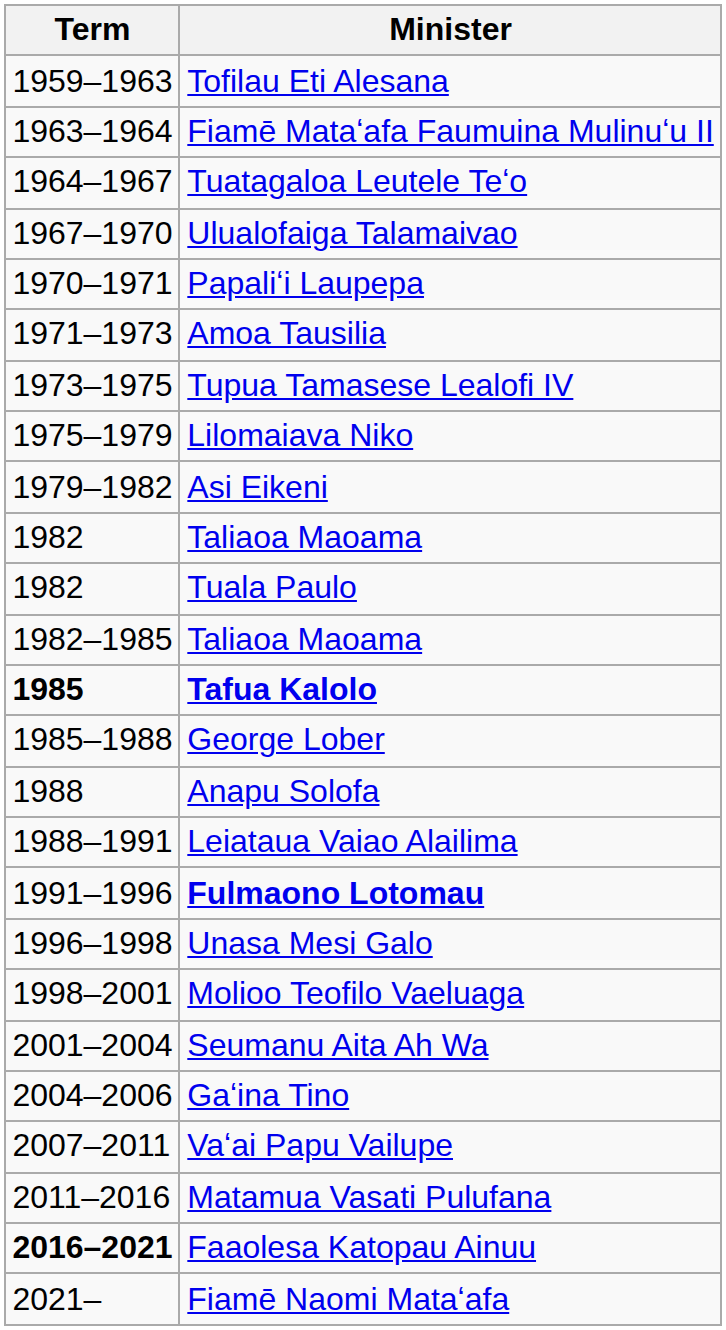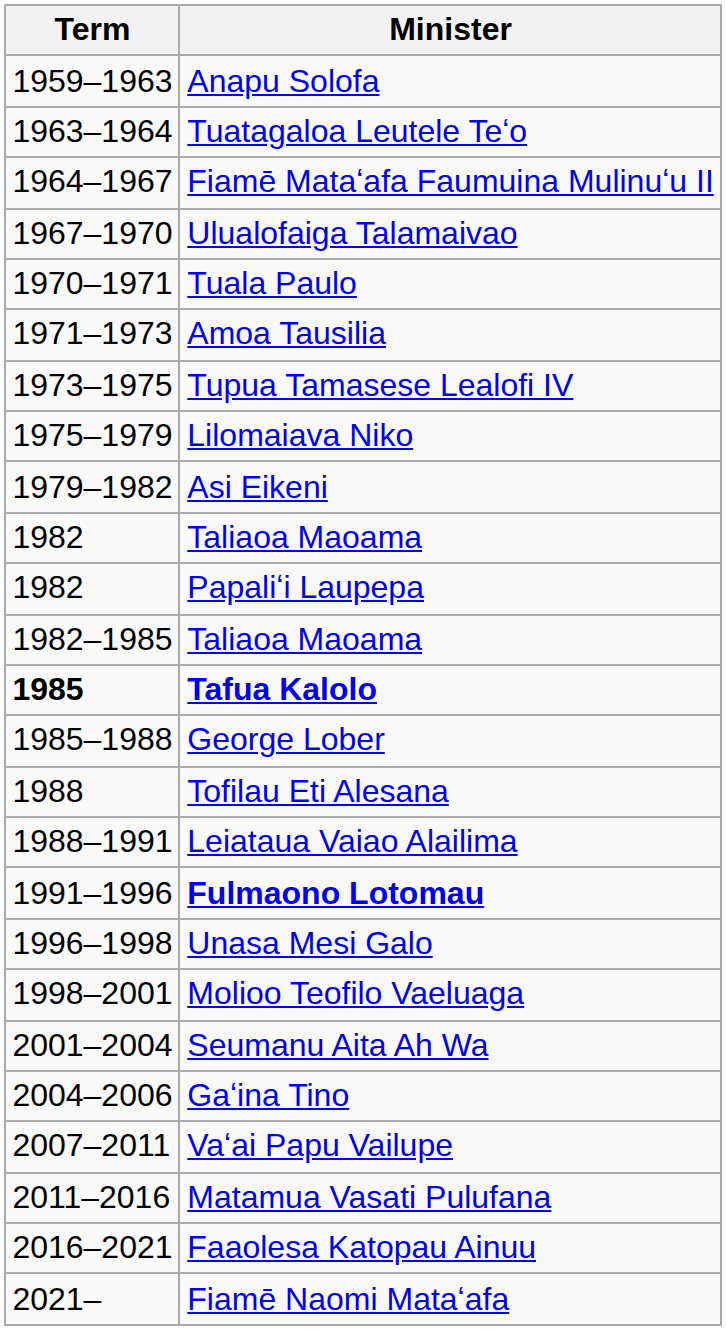row 2 | Minister: Tofilau Eti Alesana -> Anapu Solofa
row 3 | Minister: Fiamē Mataʻafa Faumuina Mulinuʻu II -> Tuatagaloa Leutele Teʻo
row 4 | Minister: Tuatagaloa Leutele Teʻo -> Fiamē Mataʻafa Faumuina Mulinuʻu II
row 6 | Minister: Papaliʻi Laupepa -> Tuala Paulo
row 12 | Minister: Tuala Paulo -> Papaliʻi Laupepa
row 16 | Minister: Anapu Solofa -> Tofilau Eti Alesana
row 25 | Term: bold -> normal
